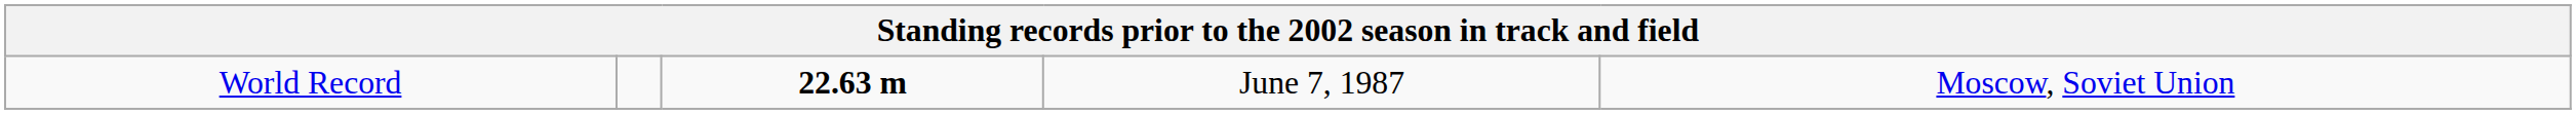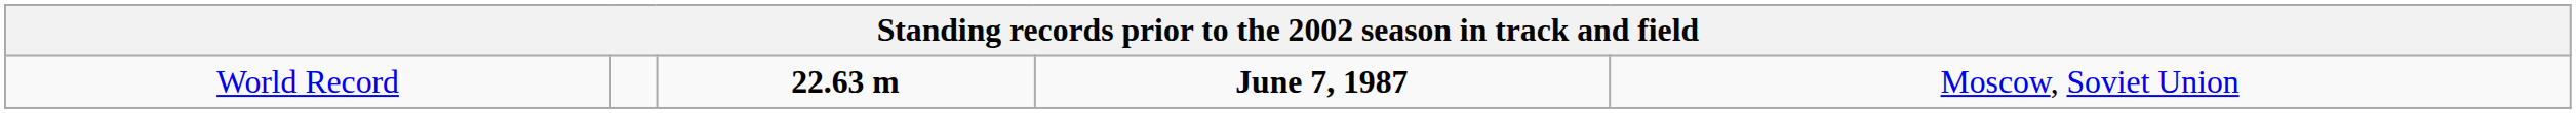World Record | column 4: normal -> bold
